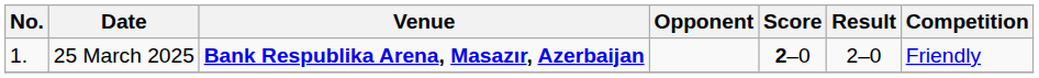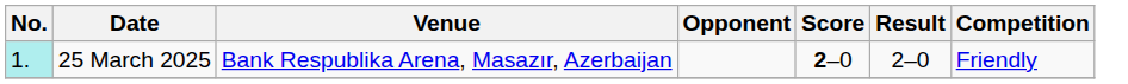25 March 2025 | No.: no background -> paleturquoise background
25 March 2025 | Venue: bold -> normal
